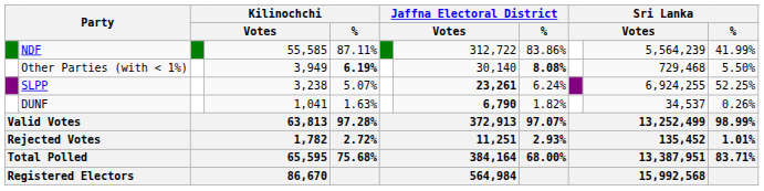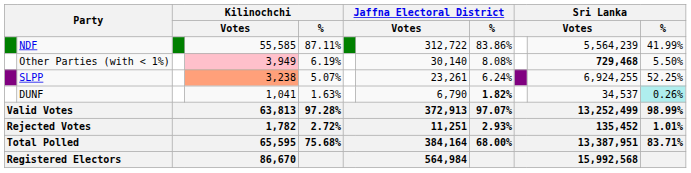Other Parties (with < 1%) | column 4: no background -> pink background
Other Parties (with < 1%) | Kilinochchi / %: bold -> normal
Other Parties (with < 1%) | Jaffna Electoral District / %: bold -> normal
Other Parties (with < 1%) | column 10: normal -> bold
SLPP | column 4: no background -> lightsalmon background
SLPP | column 7: bold -> normal
DUNF | column 7: bold -> normal
DUNF | Jaffna Electoral District / %: normal -> bold
DUNF | Sri Lanka / %: no background -> paleturquoise background
